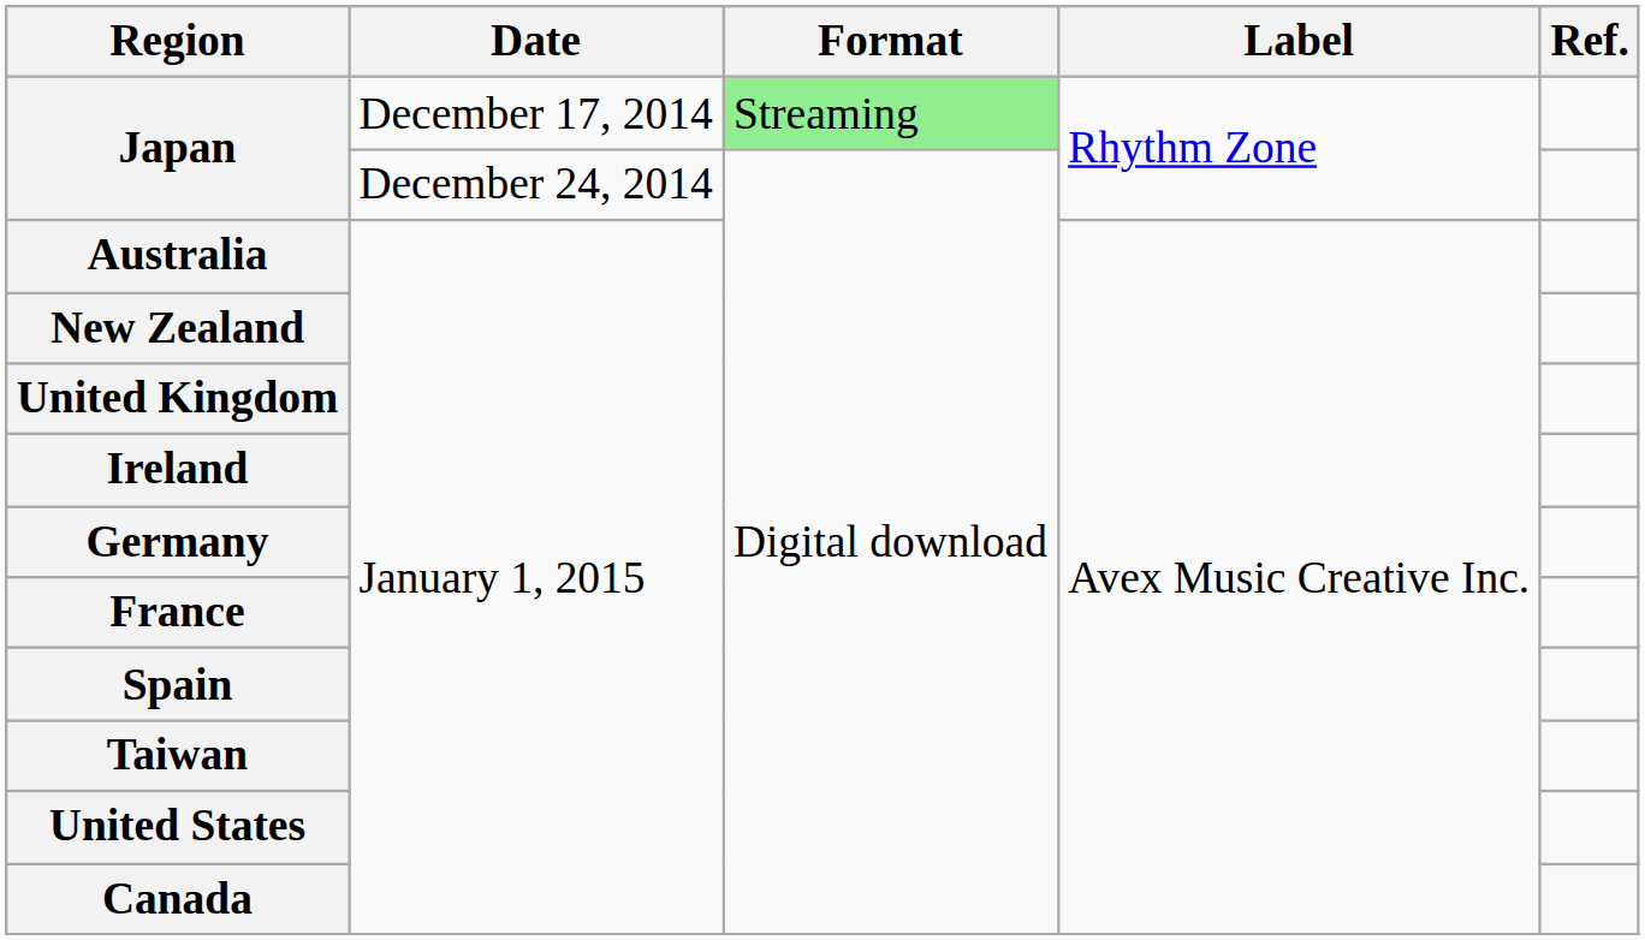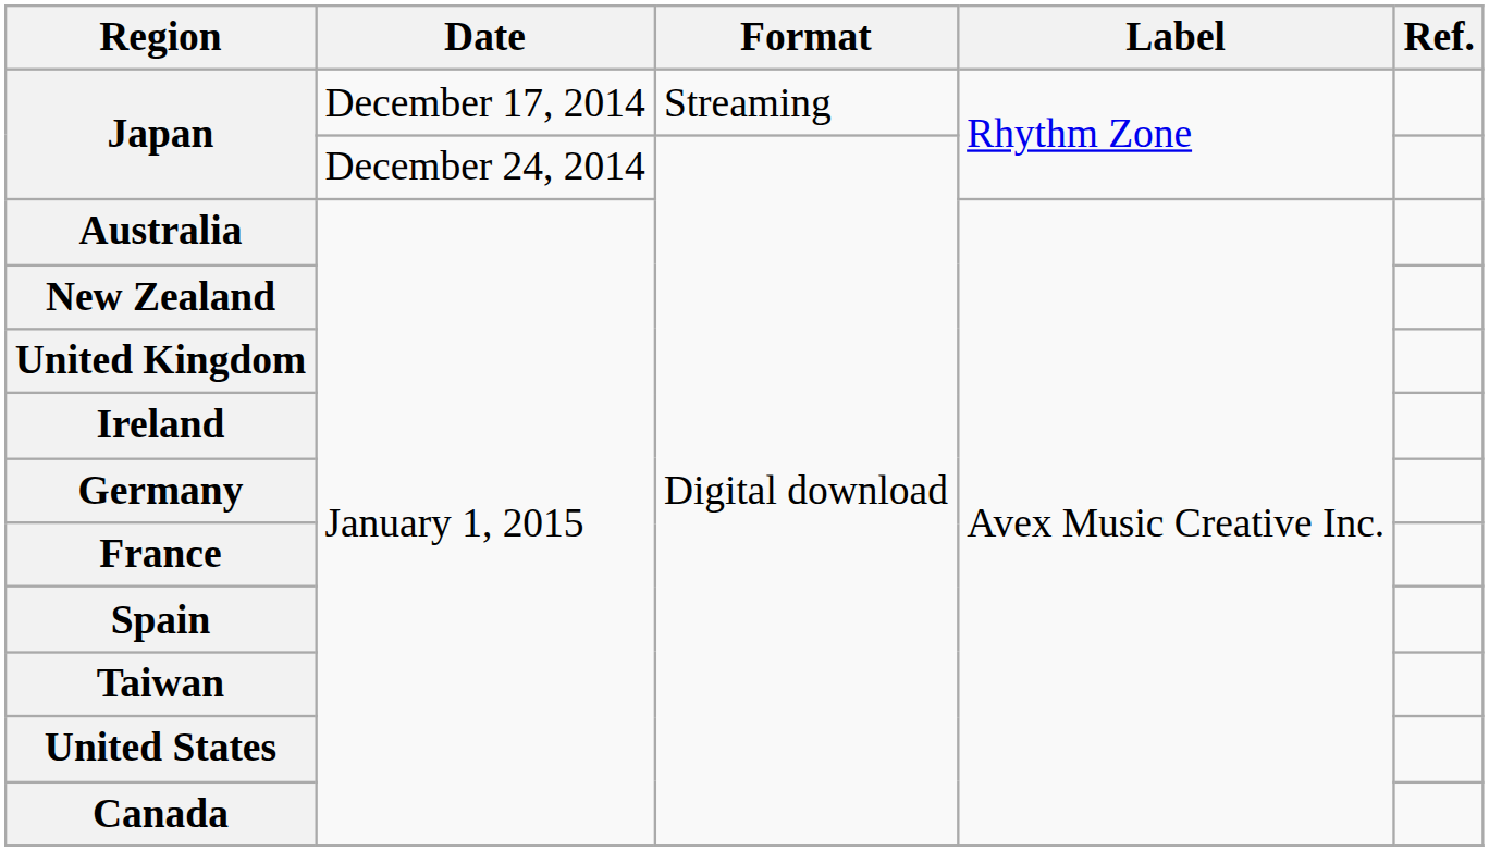Japan / December 17, 2014 | Format: lightgreen background -> no background
